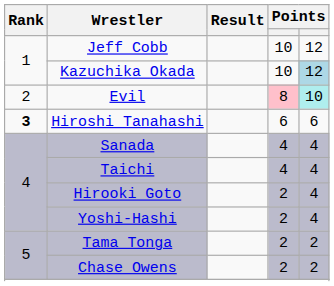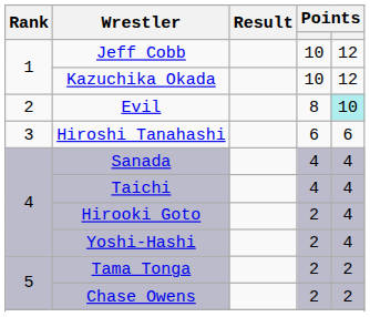Kazuchika Okada | column 5: lightblue background -> no background
Evil | column 4: pink background -> no background
Hiroshi Tanahashi | Rank: bold -> normal
